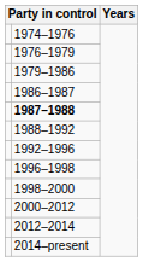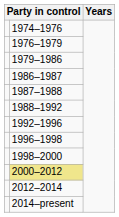1987–1988 | column 2: bold -> normal
2000–2012 | column 2: no background -> khaki background
